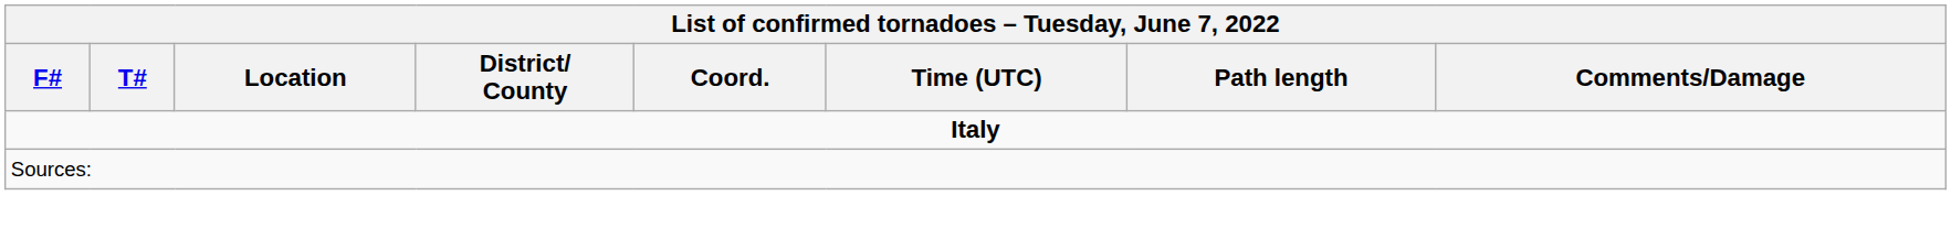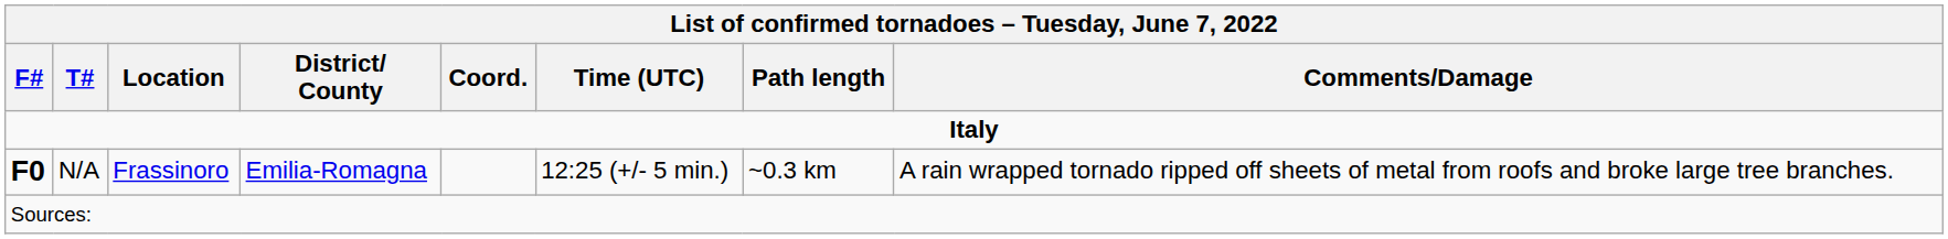+ row: F0 | N/A | Frassinoro | Emilia-Romagna | 12:25 (+/- 5 min.) | ~0.3 km | A rain wrapped tornado ripped off sheets of metal from roofs and broke large tree branches.
